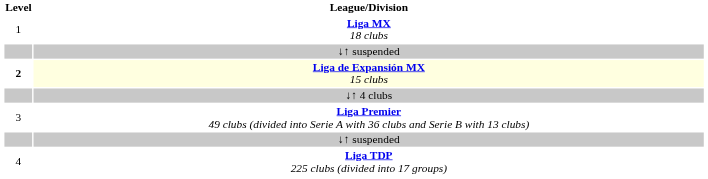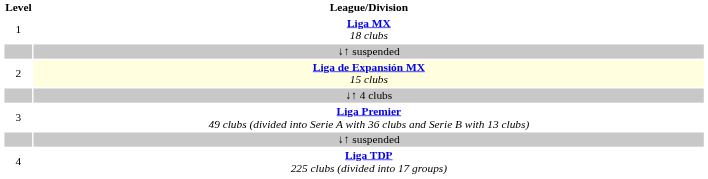row 4 | Level: bold -> normal
